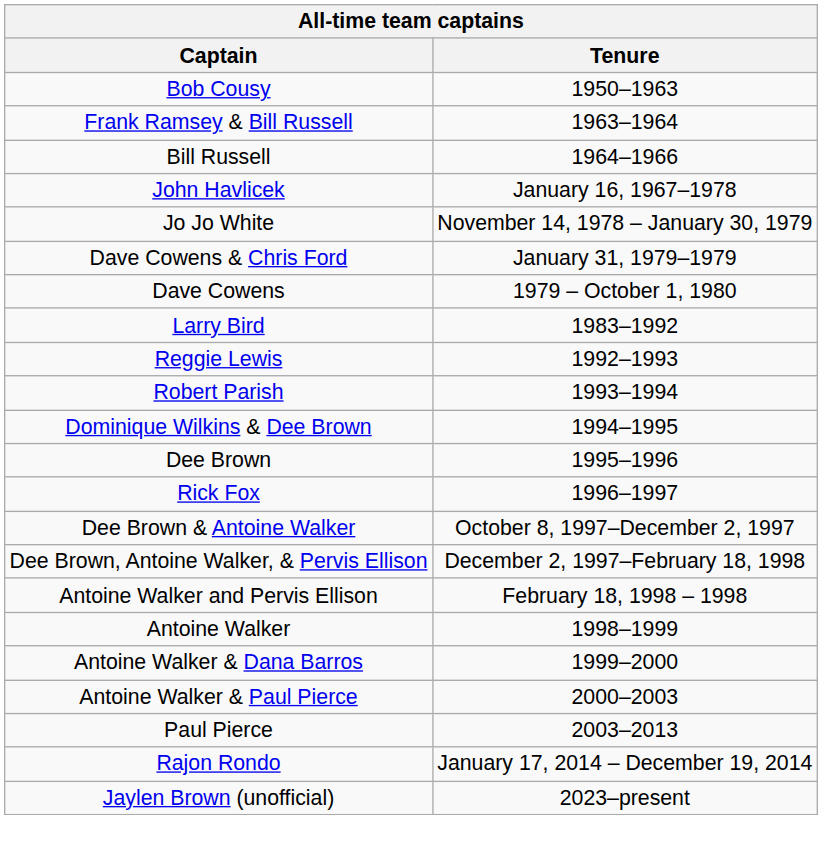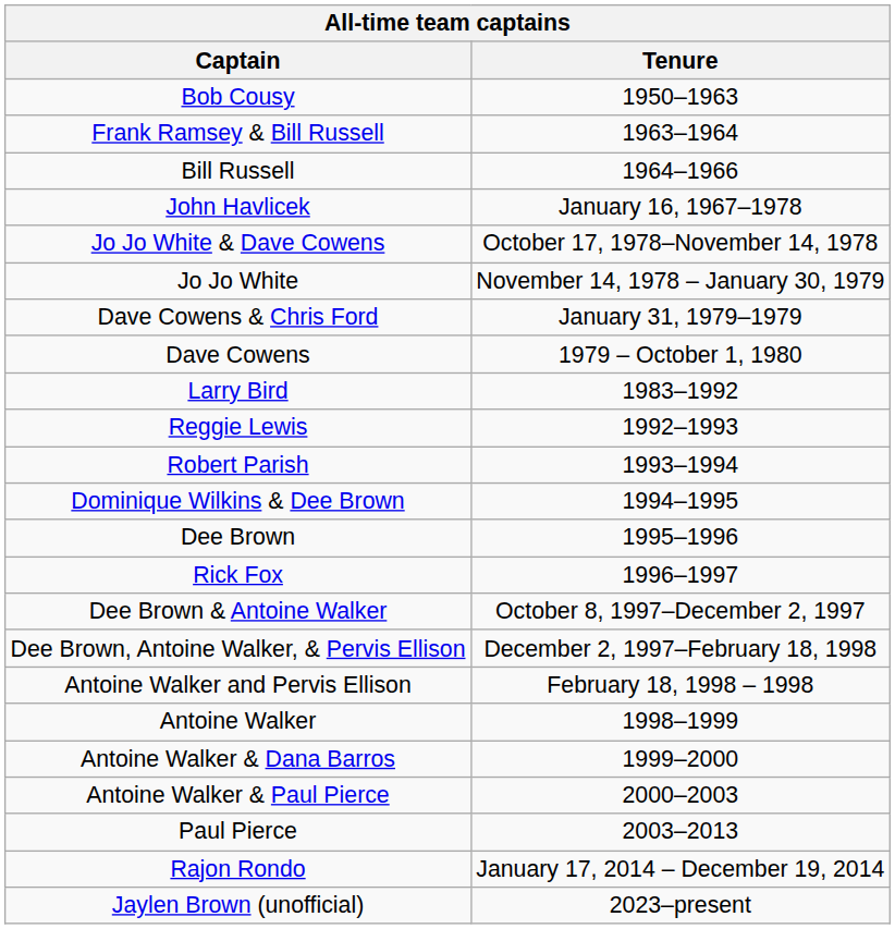+ row: Jo Jo White & Dave Cowens | October 17, 1978–November 14, 1978
